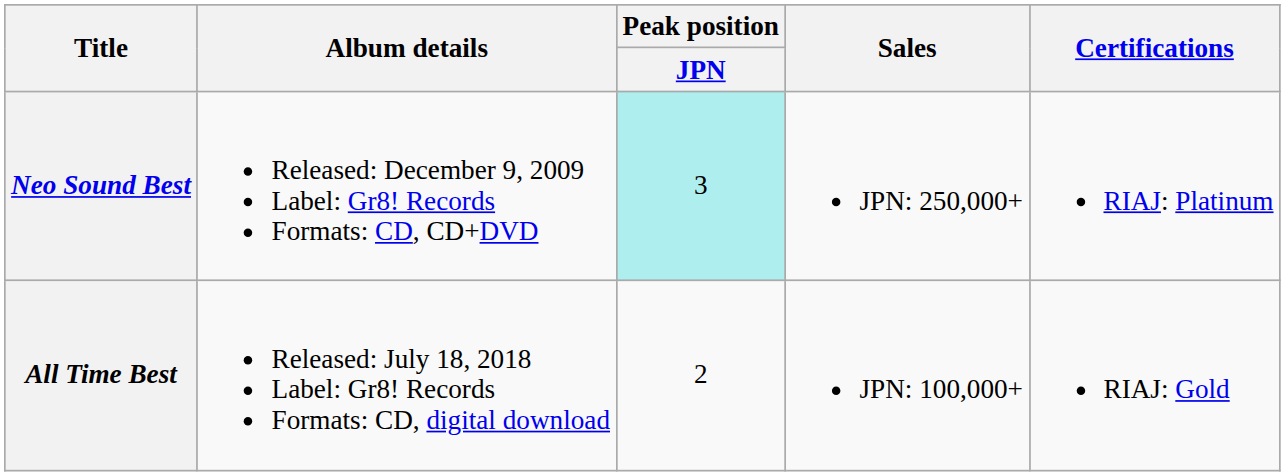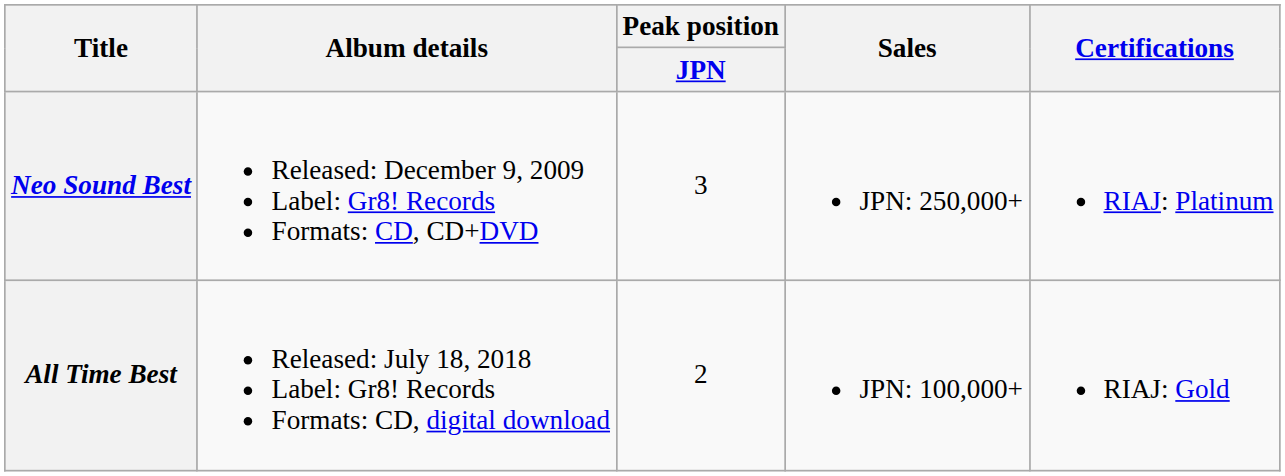Neo Sound Best | Peak position / JPN: paleturquoise background -> no background
